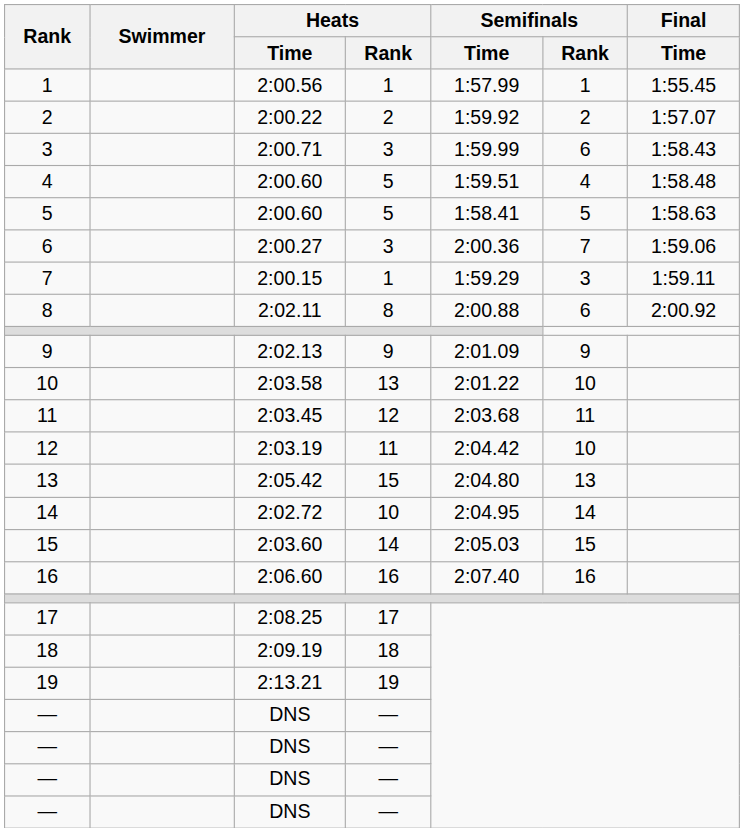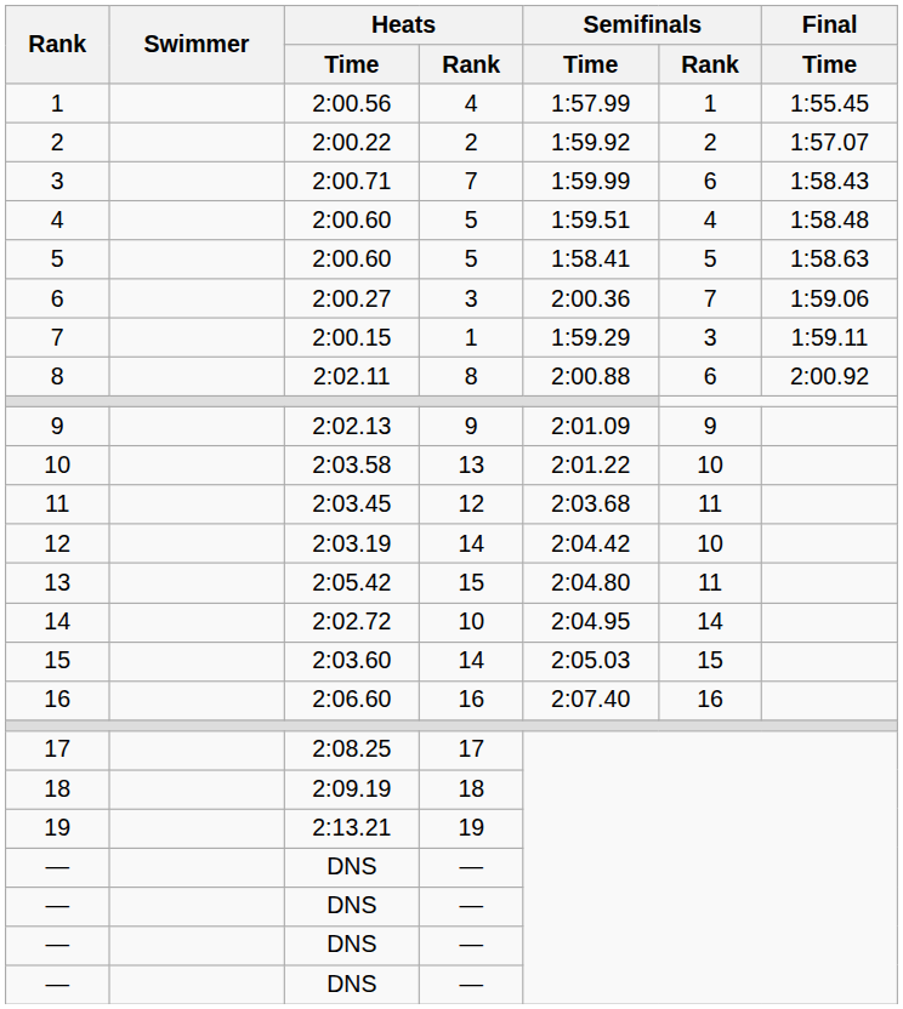row 3 | Heats / Rank: 1 -> 4
row 5 | Heats / Rank: 3 -> 7
row 15 | Heats / Rank: 11 -> 14
row 16 | Semifinals / Rank: 13 -> 11
